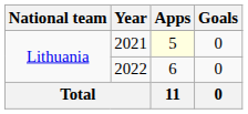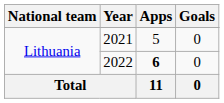2021 | Apps: lightyellow background -> no background
2022 | Apps: normal -> bold
